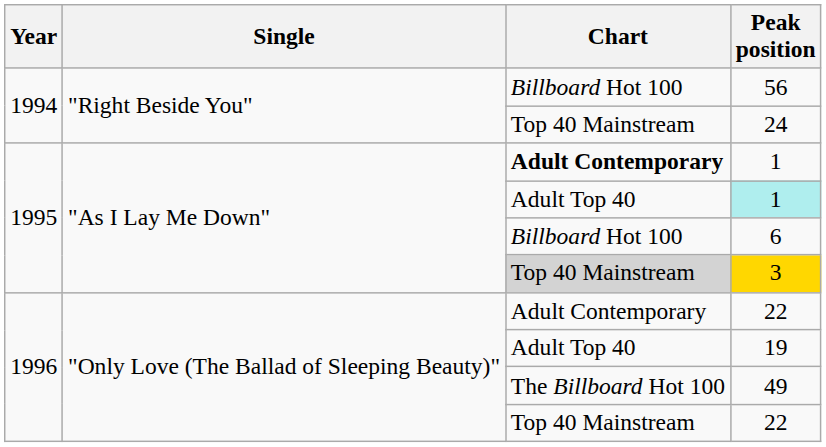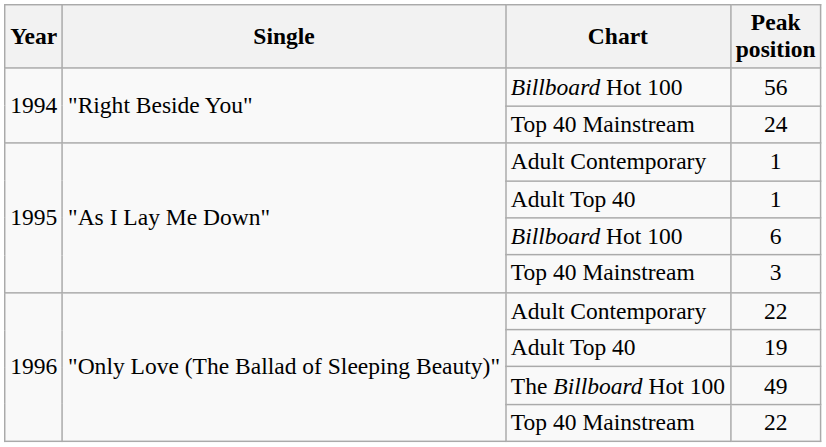Adult Contemporary / 1 | Chart: bold -> normal
Adult Top 40 / 1 | Peak position: paleturquoise background -> no background
3 | Chart: lightgrey background -> no background
3 | Peak position: gold background -> no background
